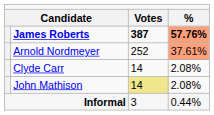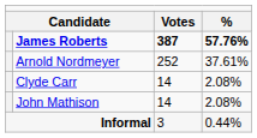James Roberts | column 4: lightsalmon background -> no background
Arnold Nordmeyer | column 4: lightsalmon background -> no background
John Mathison | column 3: khaki background -> no background
